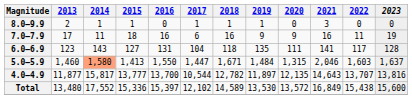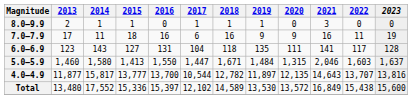5.0–5.9 | 2014: lightsalmon background -> no background
